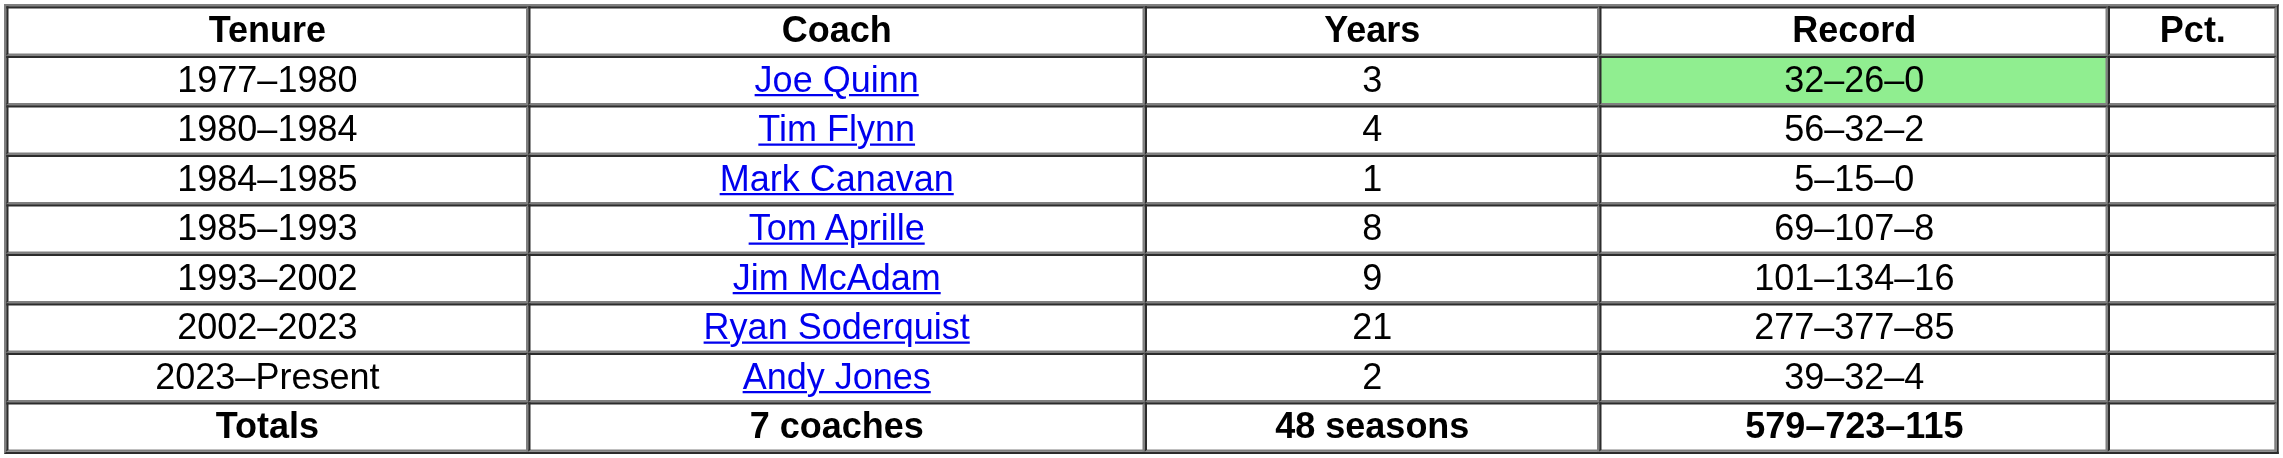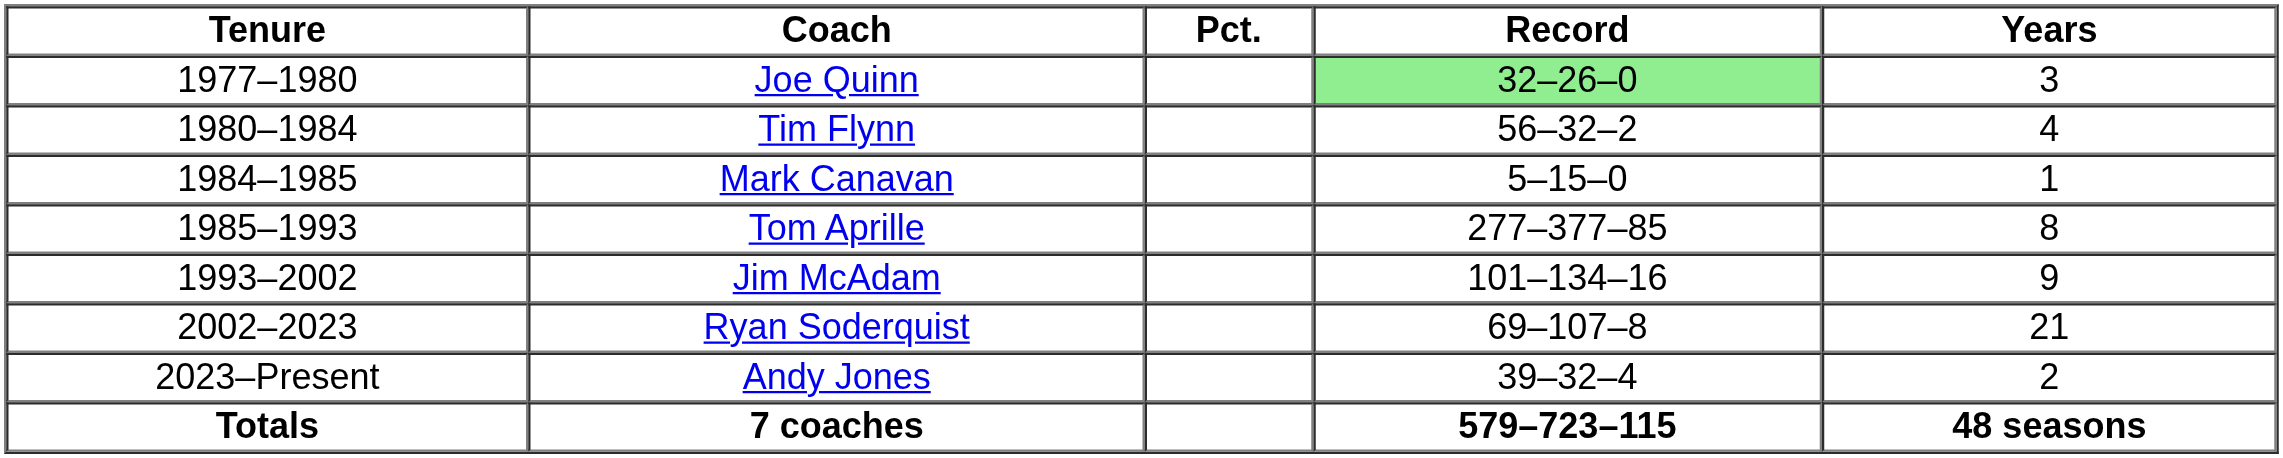columns swapped: Years <-> Pct.
Tom Aprille | Record: 69–107–8 -> 277–377–85
Ryan Soderquist | Record: 277–377–85 -> 69–107–8
